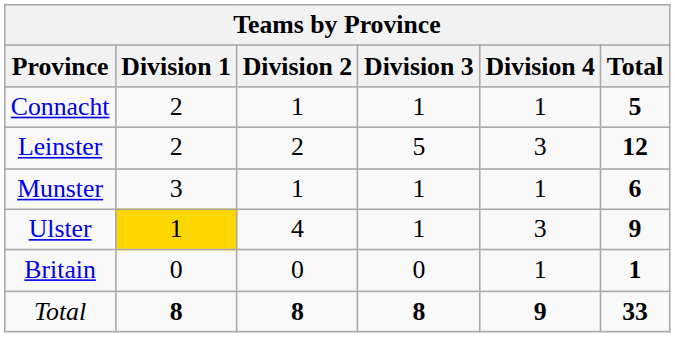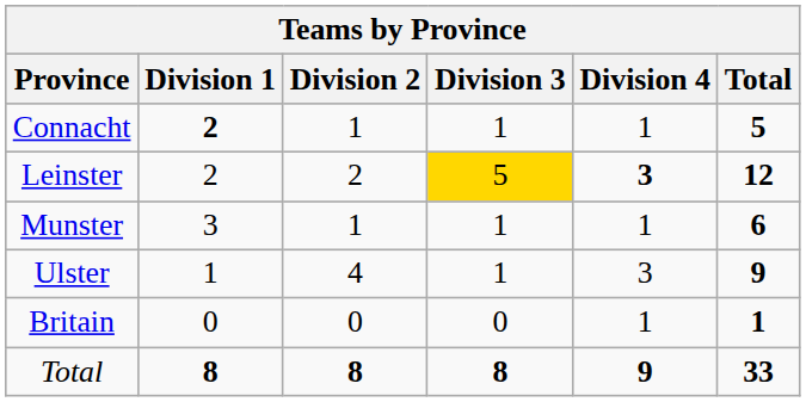Connacht | Division 1: normal -> bold
Leinster | Division 3: no background -> gold background
Leinster | Division 4: normal -> bold
Ulster | Division 1: gold background -> no background
